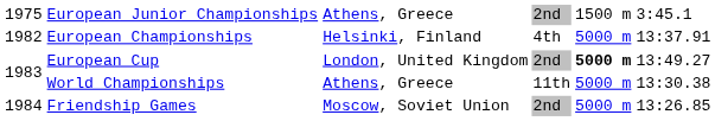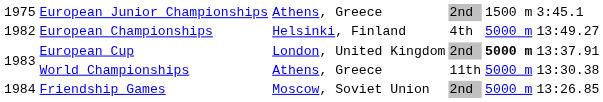European Championships | column 6: 13:37.91 -> 13:49.27
European Cup | column 6: 13:49.27 -> 13:37.91
